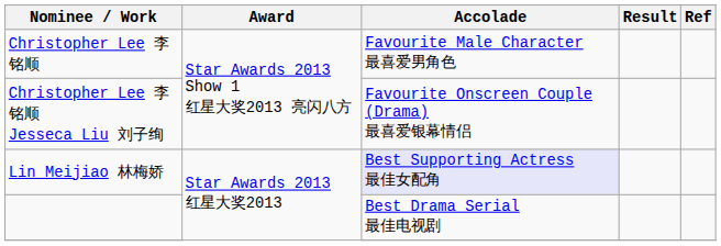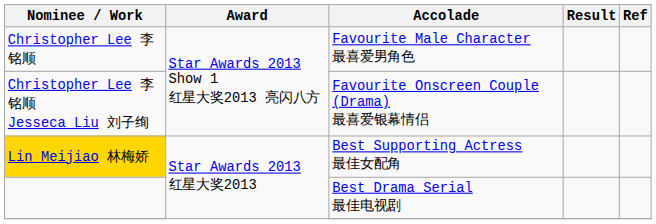Lin Meijiao 林梅娇 | Nominee / Work: no background -> gold background
Lin Meijiao 林梅娇 | Accolade: lavender background -> no background
